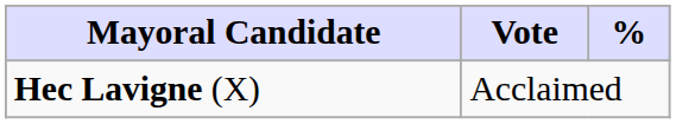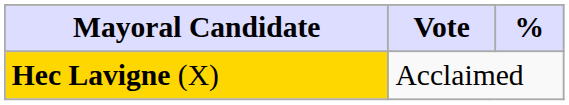Hec Lavigne (X) | Mayoral Candidate: no background -> gold background
